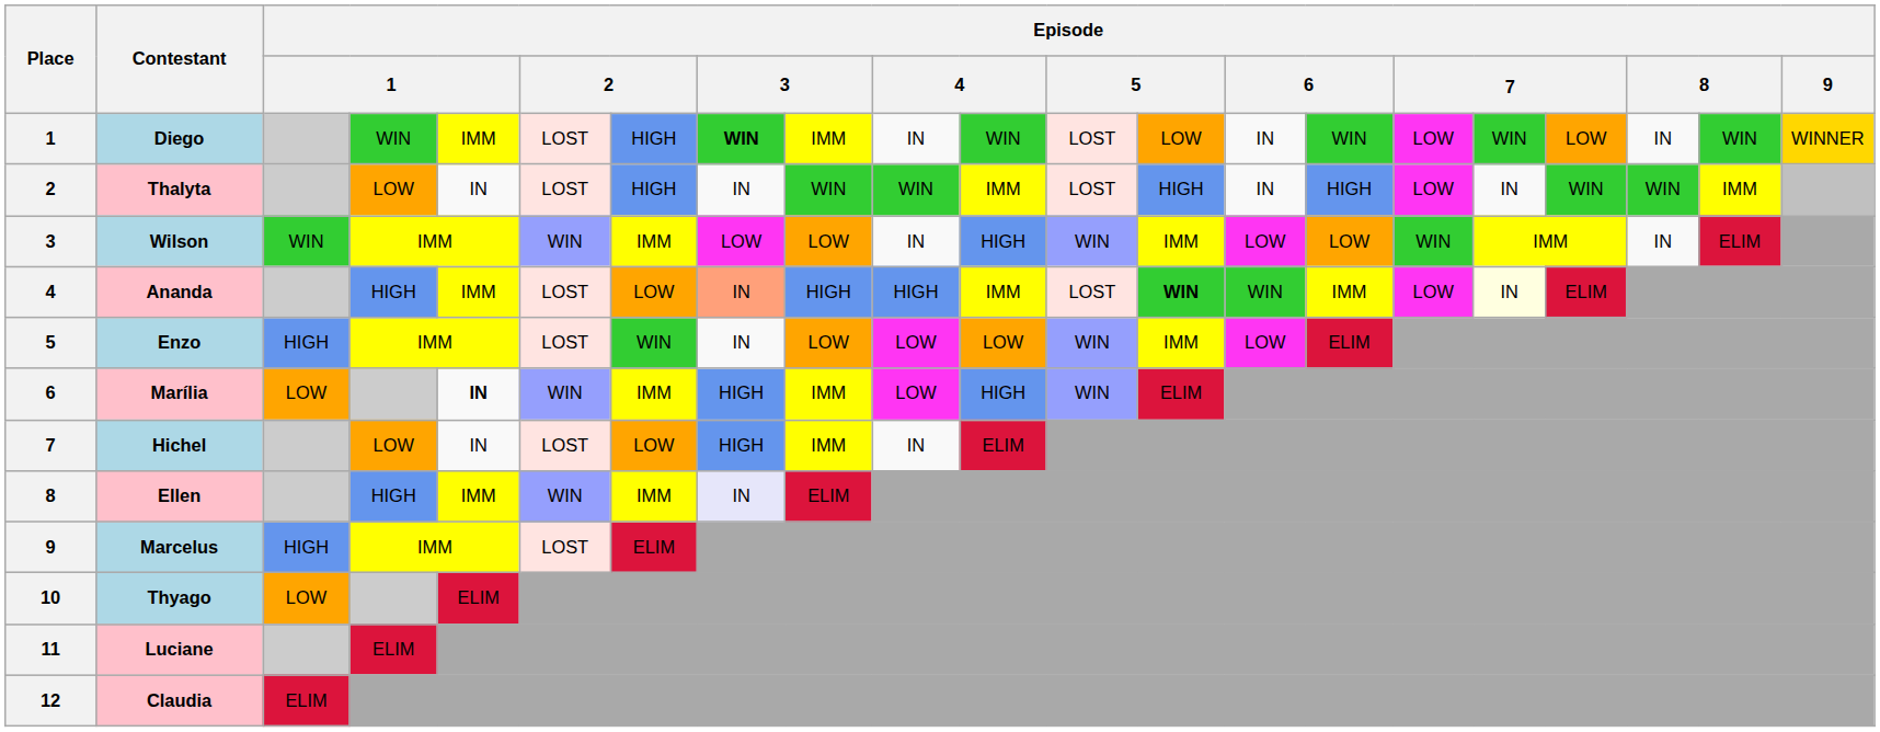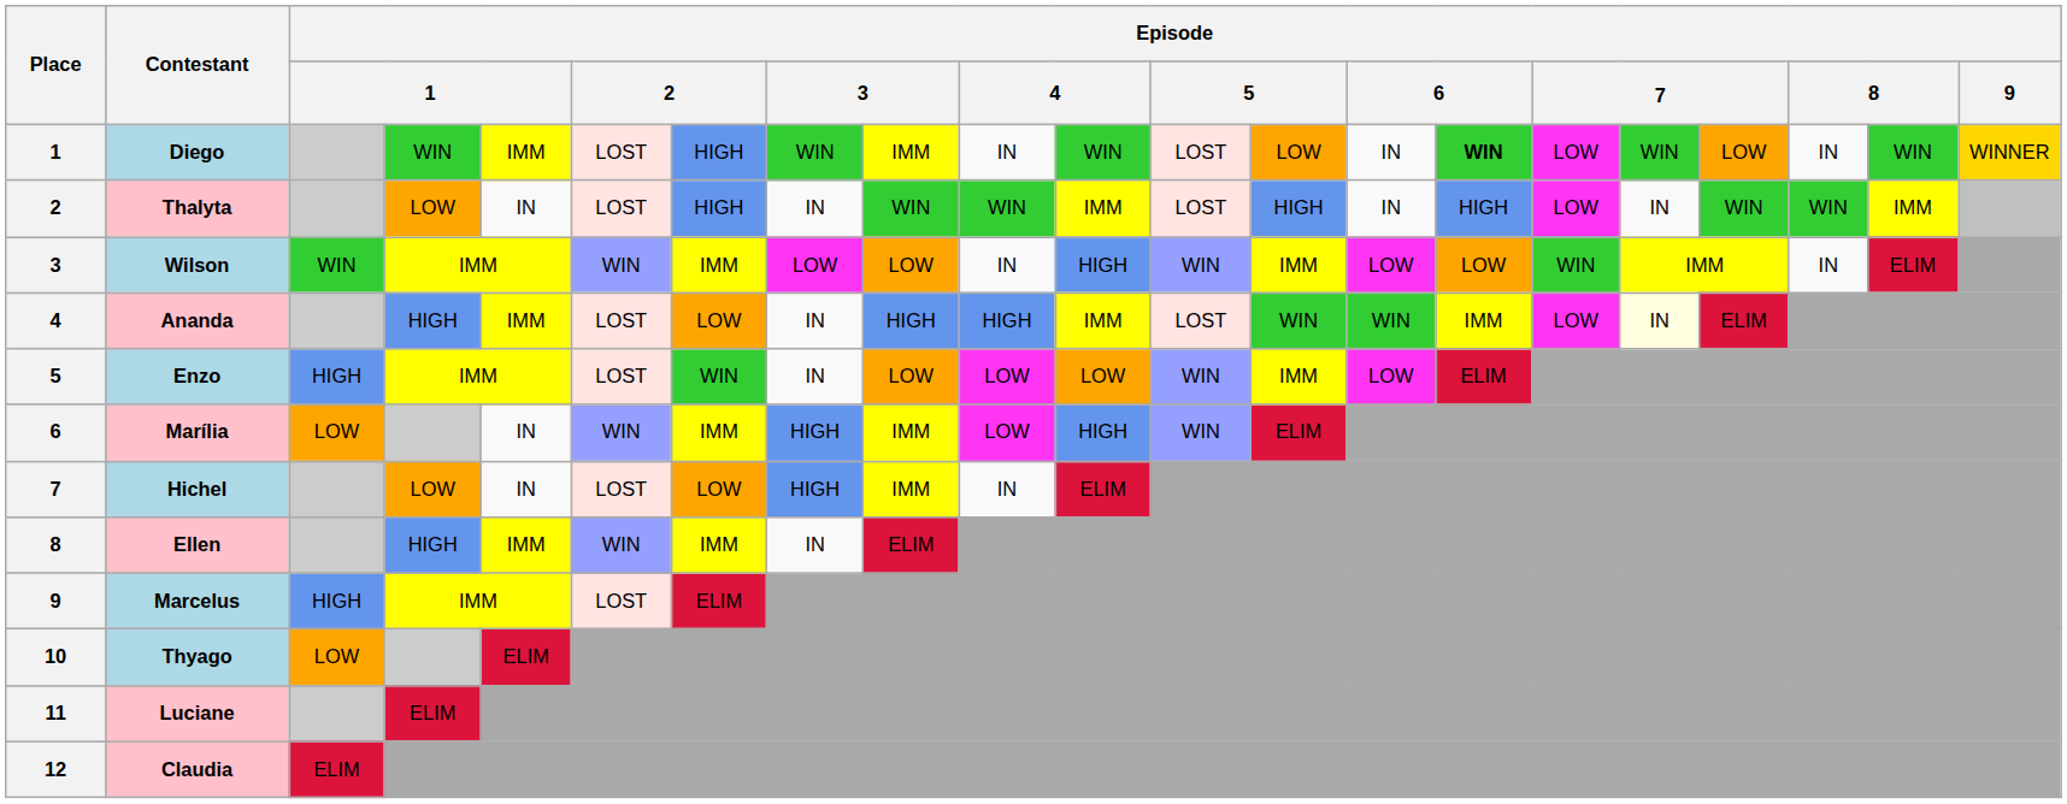Diego | column 8: bold -> normal
Diego | column 15: normal -> bold
Ananda | column 8: lightsalmon background -> no background
Ananda | column 13: bold -> normal
Marília | column 5: bold -> normal
Ellen | column 8: lavender background -> no background
